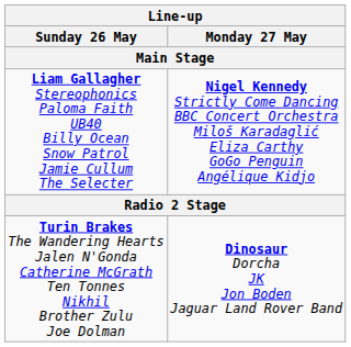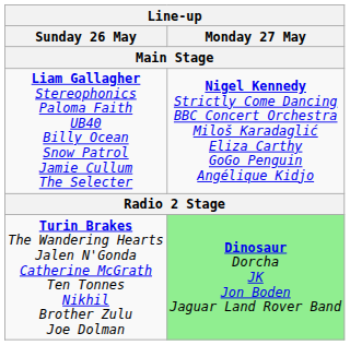row 6 | Monday 27 May: no background -> lightgreen background
